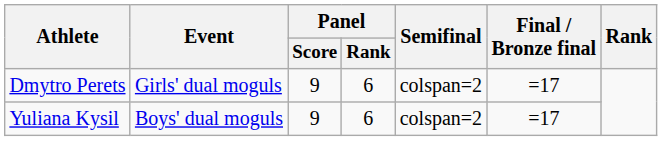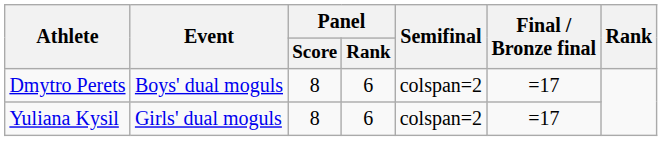Dmytro Perets | Event: Girls' dual moguls -> Boys' dual moguls
Dmytro Perets | Panel / Score: 9 -> 8
Yuliana Kysil | Event: Boys' dual moguls -> Girls' dual moguls
Yuliana Kysil | Panel / Score: 9 -> 8
